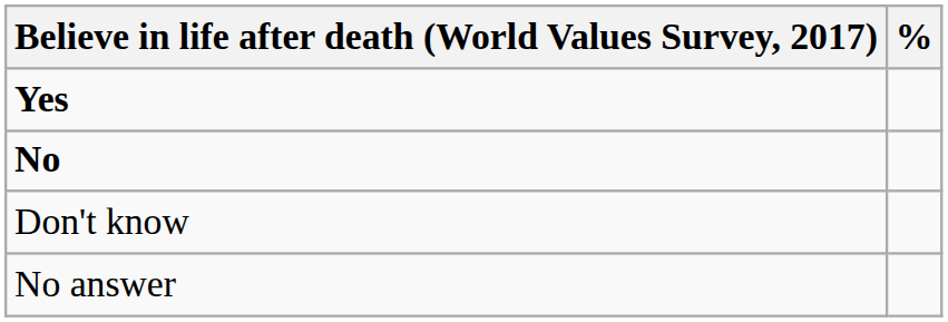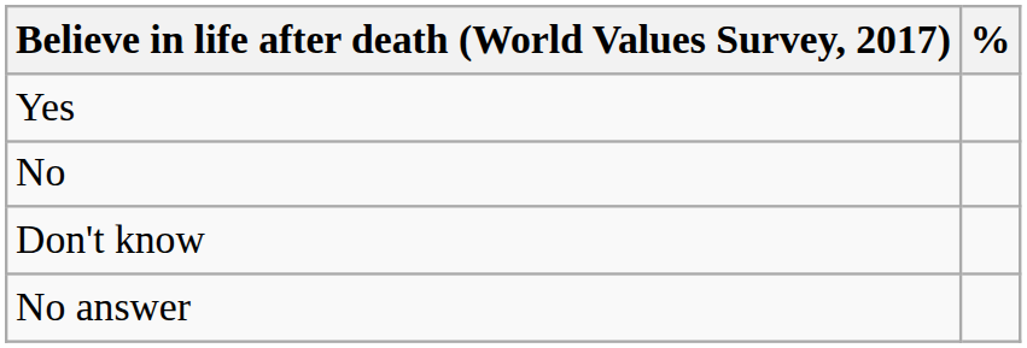Yes | Believe in life after death (World Values Survey, 2017): bold -> normal
No | Believe in life after death (World Values Survey, 2017): bold -> normal
